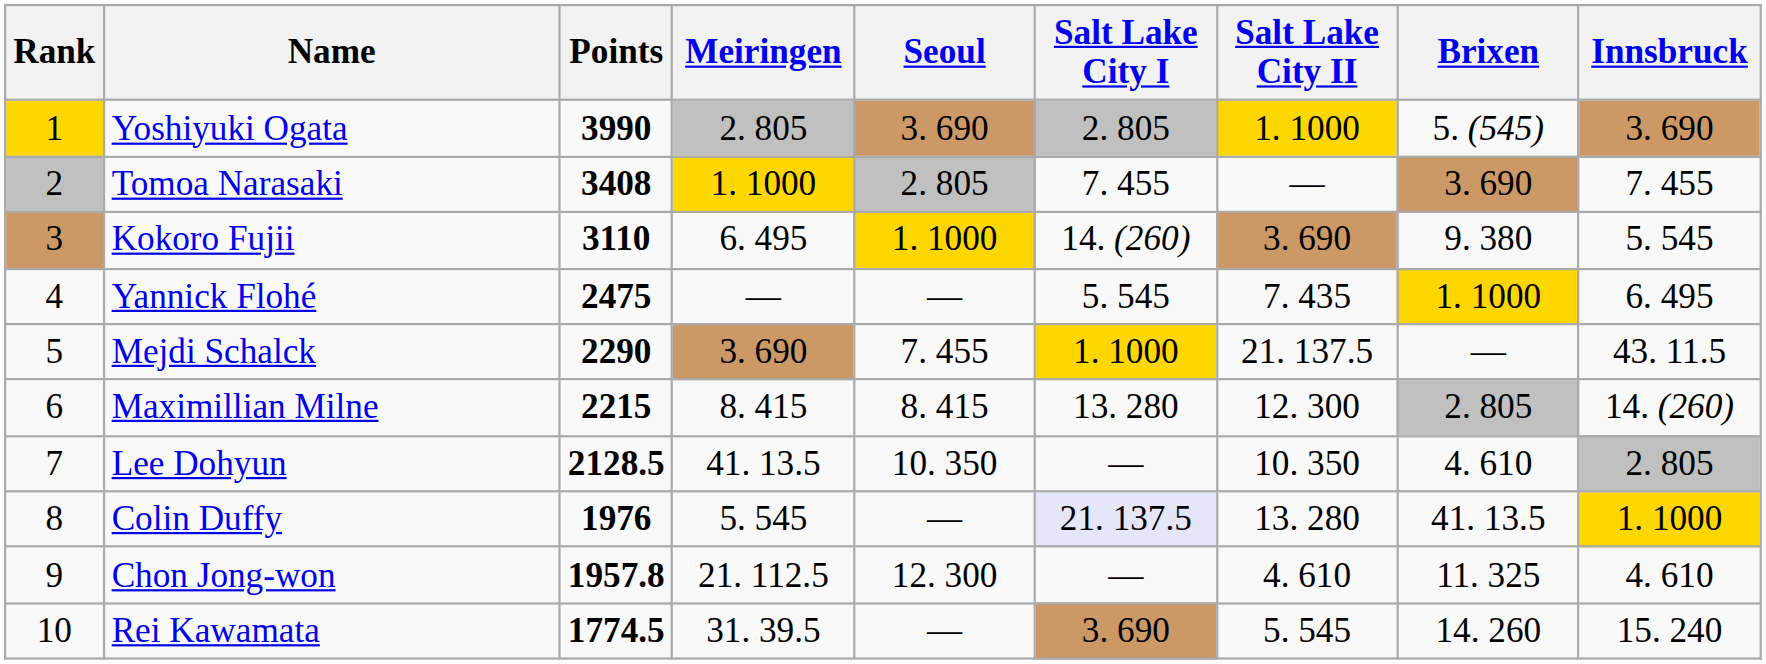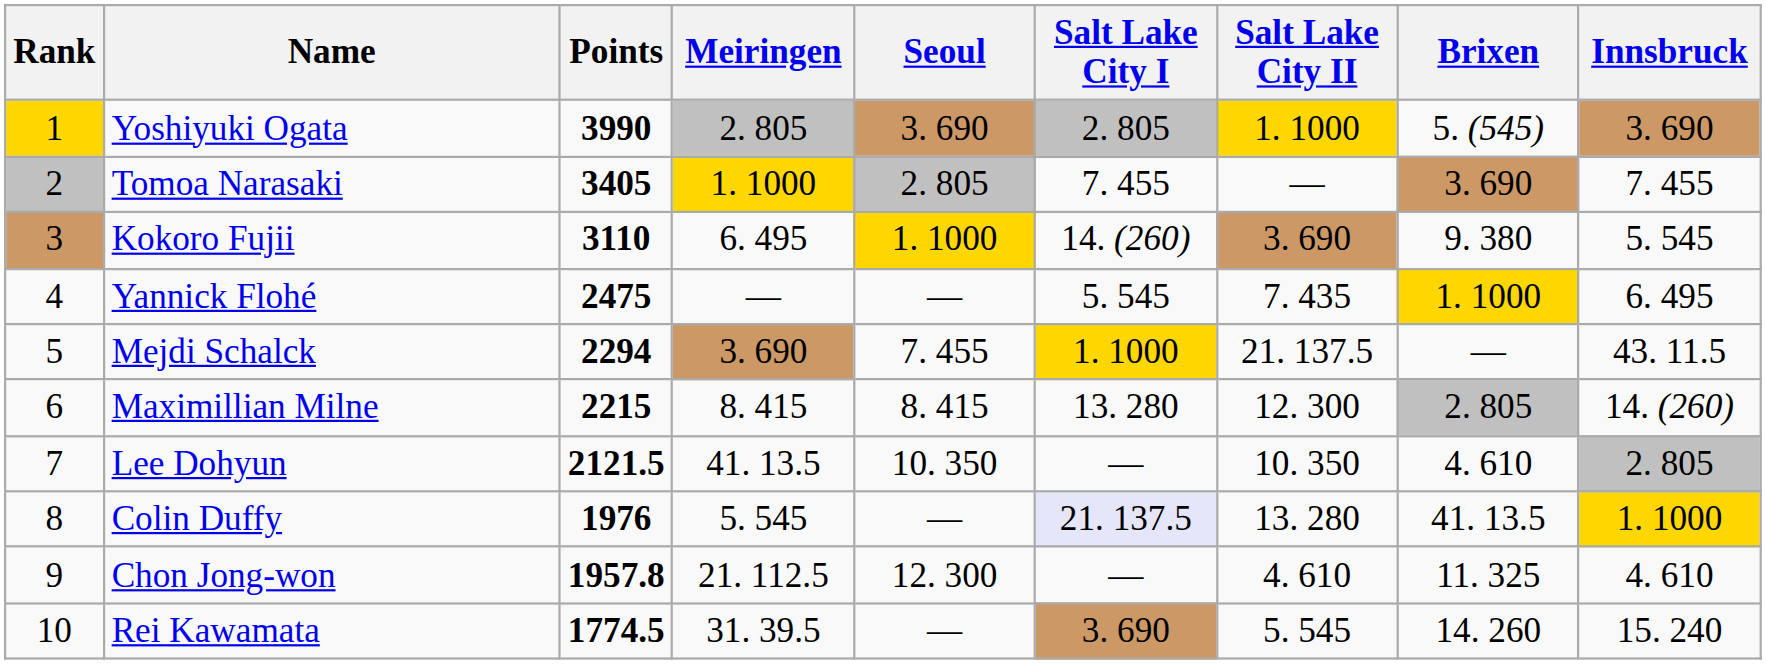Tomoa Narasaki | Points: 3408 -> 3405
Mejdi Schalck | Points: 2290 -> 2294
Lee Dohyun | Points: 2128.5 -> 2121.5
